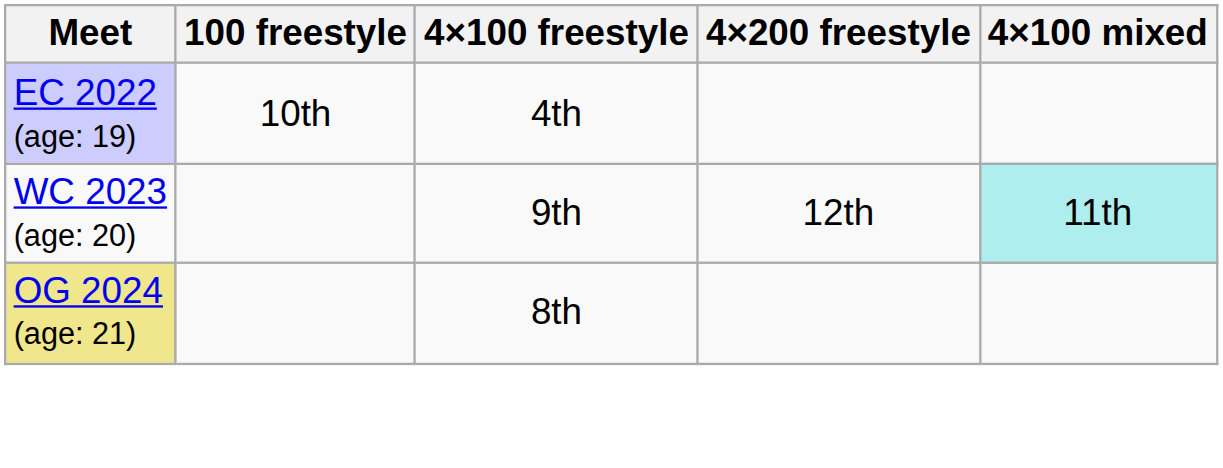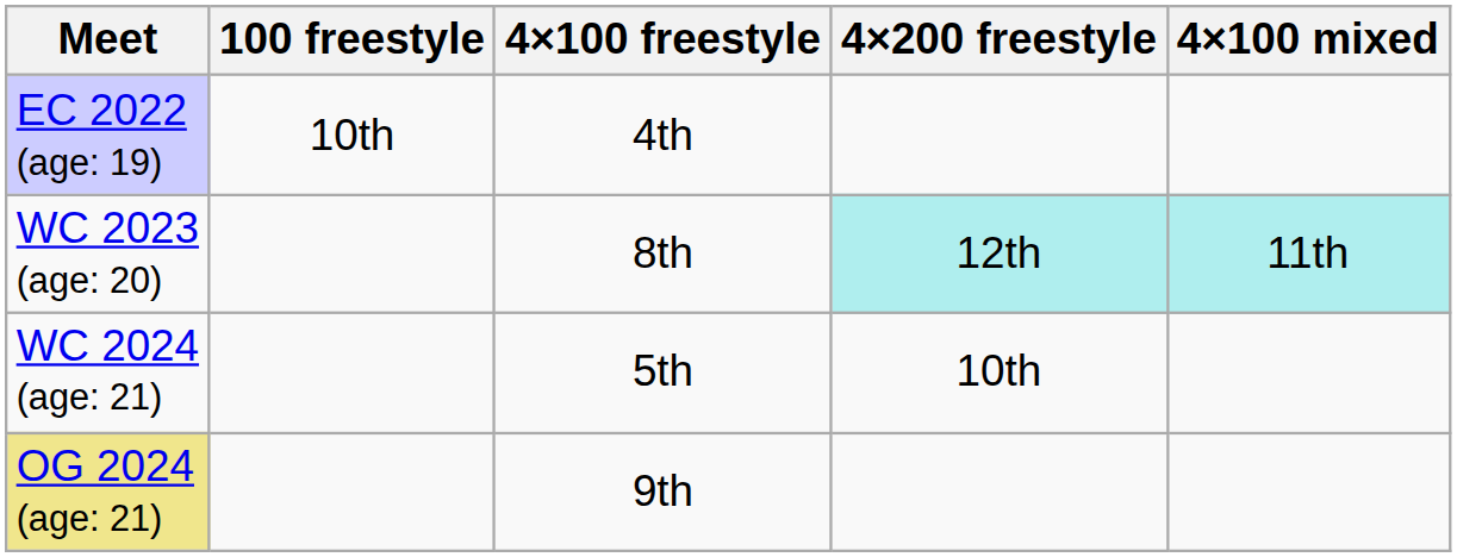WC 2023 (age: 20) | 4×100 freestyle: 9th -> 8th
WC 2023 (age: 20) | 4×200 freestyle: no background -> paleturquoise background
+ row: WC 2024 (age: 21) | 5th | 10th
OG 2024 (age: 21) | 4×100 freestyle: 8th -> 9th
